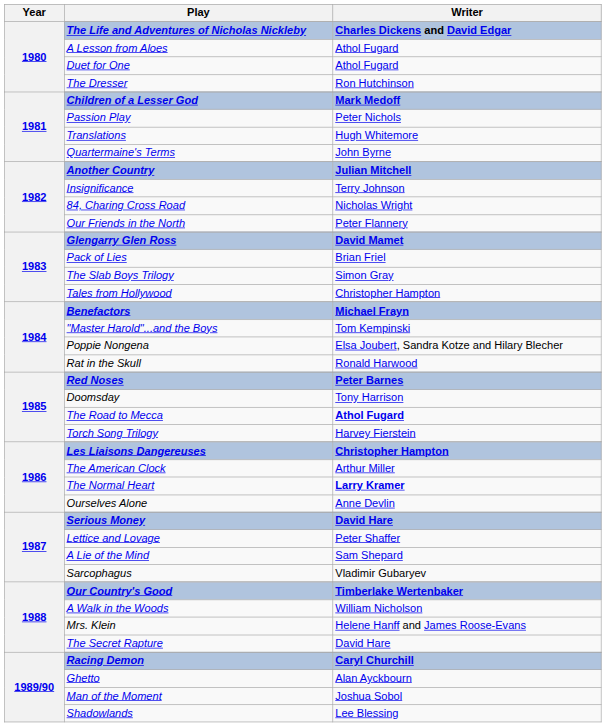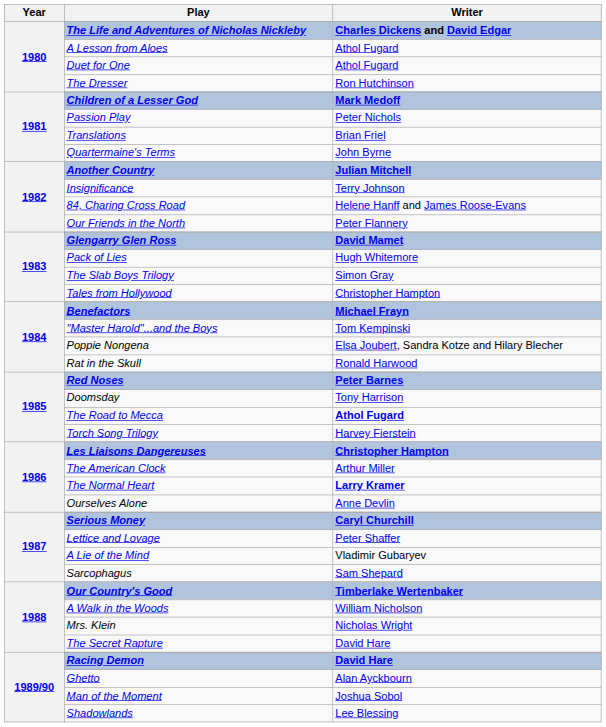Translations | Writer: Hugh Whitemore -> Brian Friel
84, Charing Cross Road | Writer: Nicholas Wright -> Helene Hanff and James Roose-Evans
Pack of Lies | Writer: Brian Friel -> Hugh Whitemore
Serious Money | Writer: David Hare -> Caryl Churchill
A Lie of the Mind | Writer: Sam Shepard -> Vladimir Gubaryev
Sarcophagus | Writer: Vladimir Gubaryev -> Sam Shepard
Mrs. Klein | Writer: Helene Hanff and James Roose-Evans -> Nicholas Wright
Racing Demon | Writer: Caryl Churchill -> David Hare
